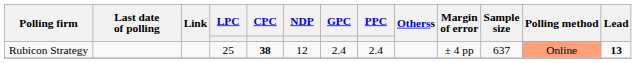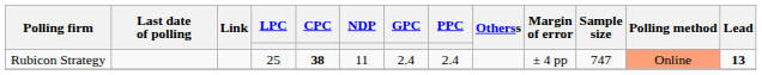Rubicon Strategy | NDP: 12 -> 11
Rubicon Strategy | Sample size: 637 -> 747
